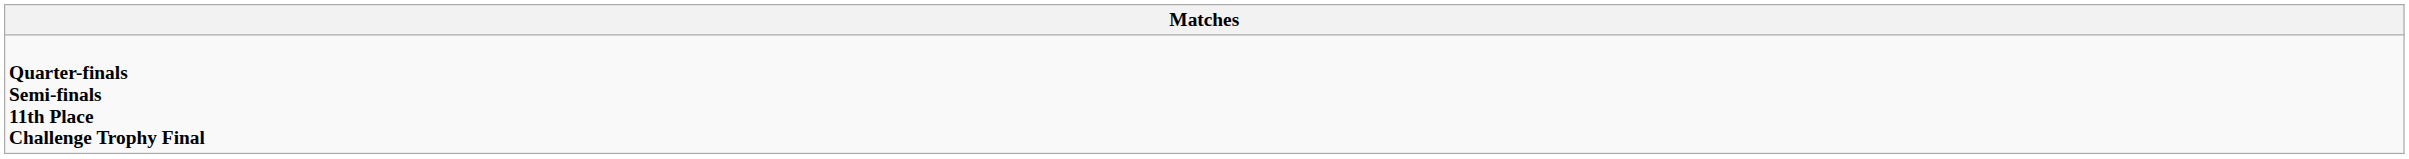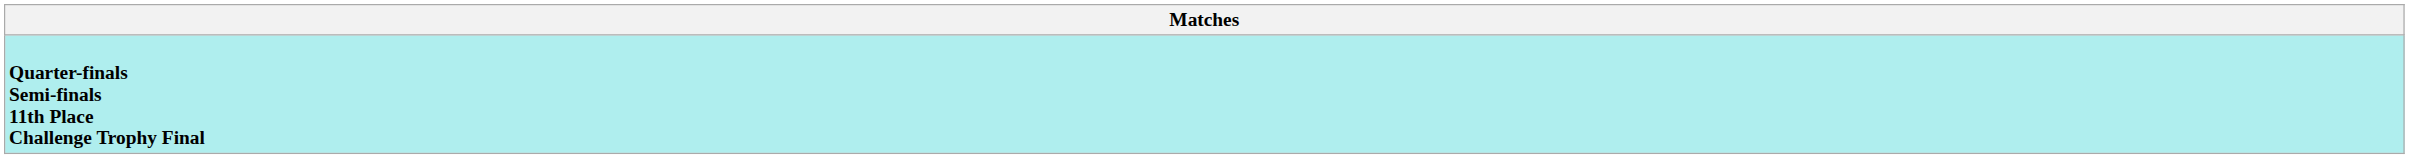row 2 | column 1: no background -> paleturquoise background
